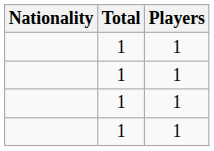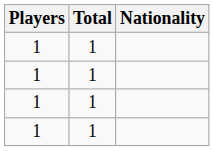columns swapped: Nationality <-> Players
